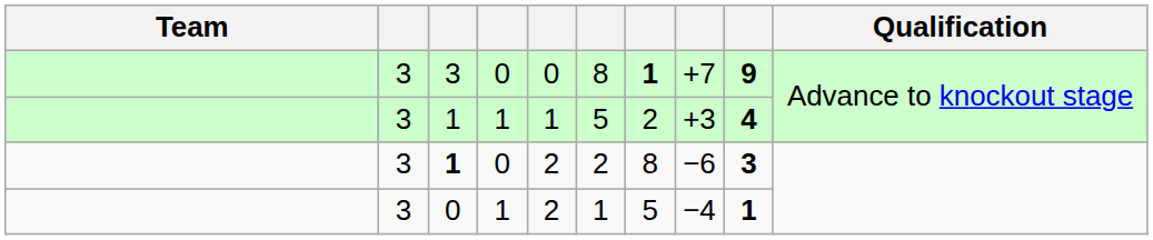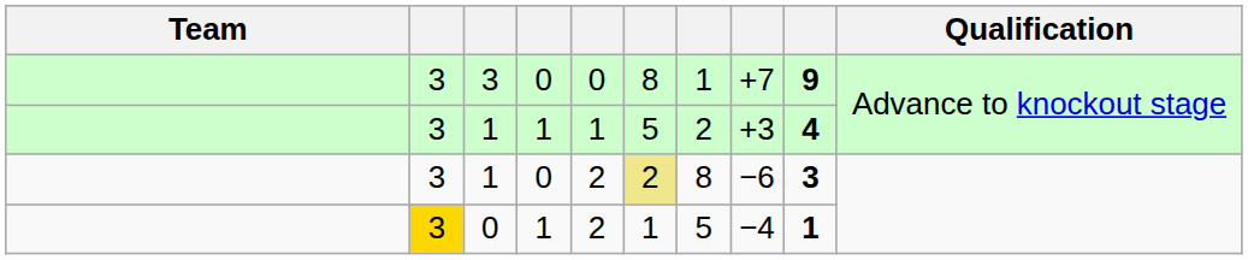row 2 | column 7: bold -> normal
row 4 | column 3: bold -> normal
row 4 | column 6: no background -> khaki background
row 5 | column 2: no background -> gold background
